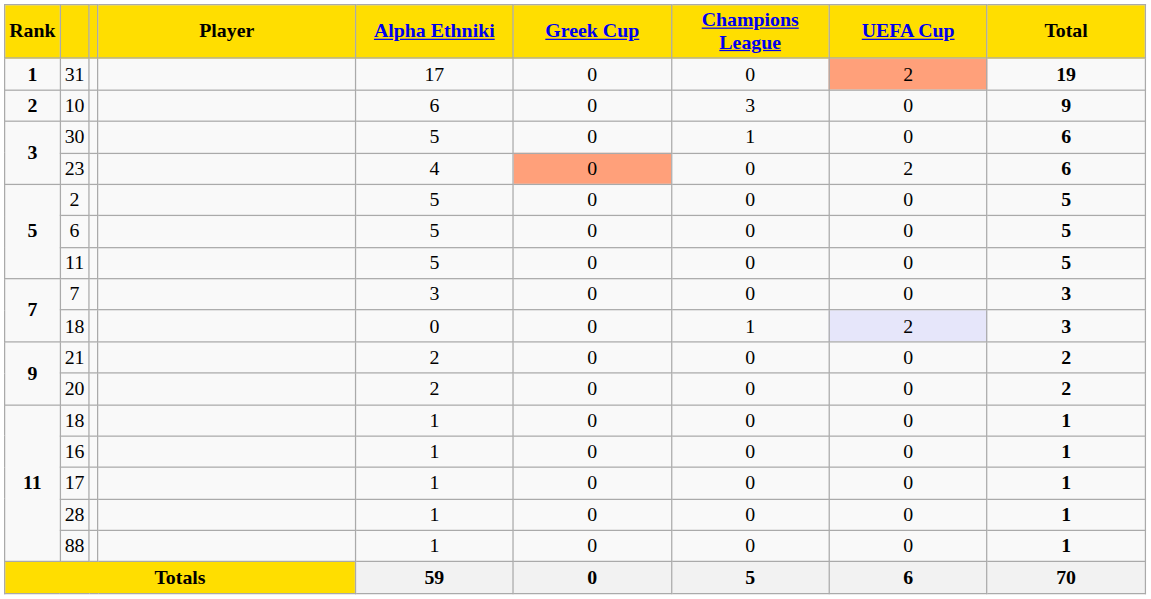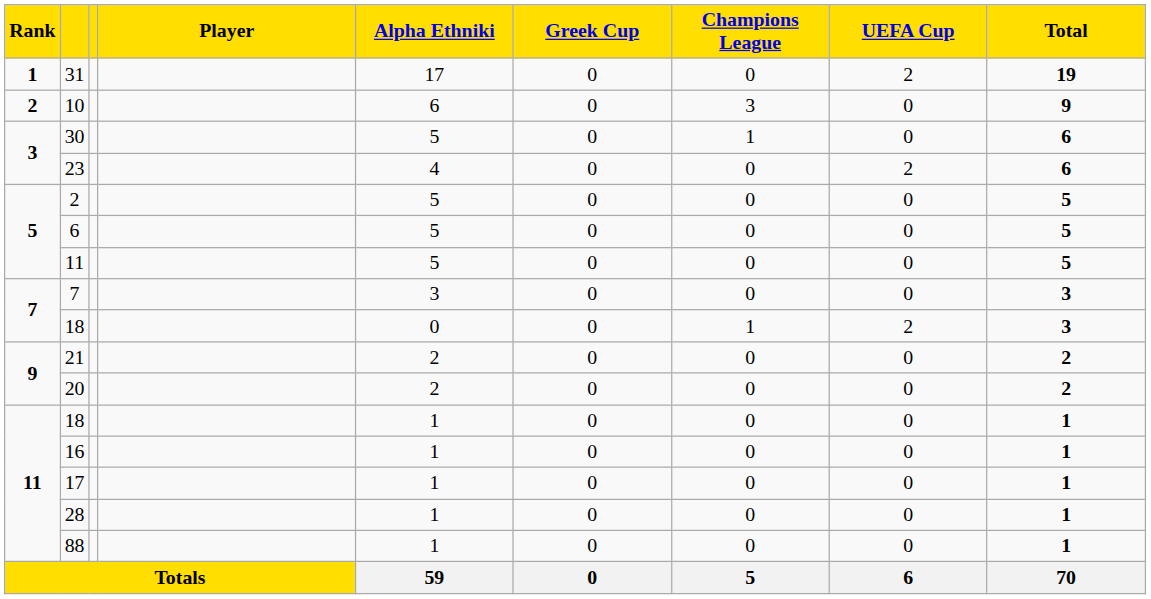31 | UEFA Cup: lightsalmon background -> no background
23 | Greek Cup: lightsalmon background -> no background
7 / 18 | UEFA Cup: lavender background -> no background
